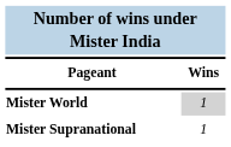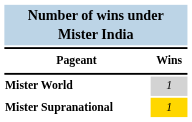row 4 | column 2: no background -> gold background
